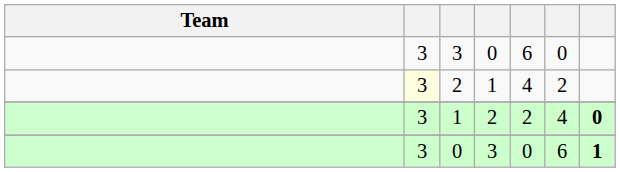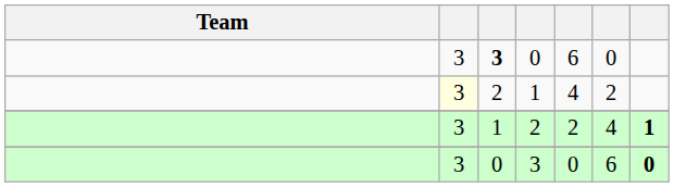row 2 | column 3: normal -> bold
row 4 | column 7: 0 -> 1
row 5 | column 7: 1 -> 0
